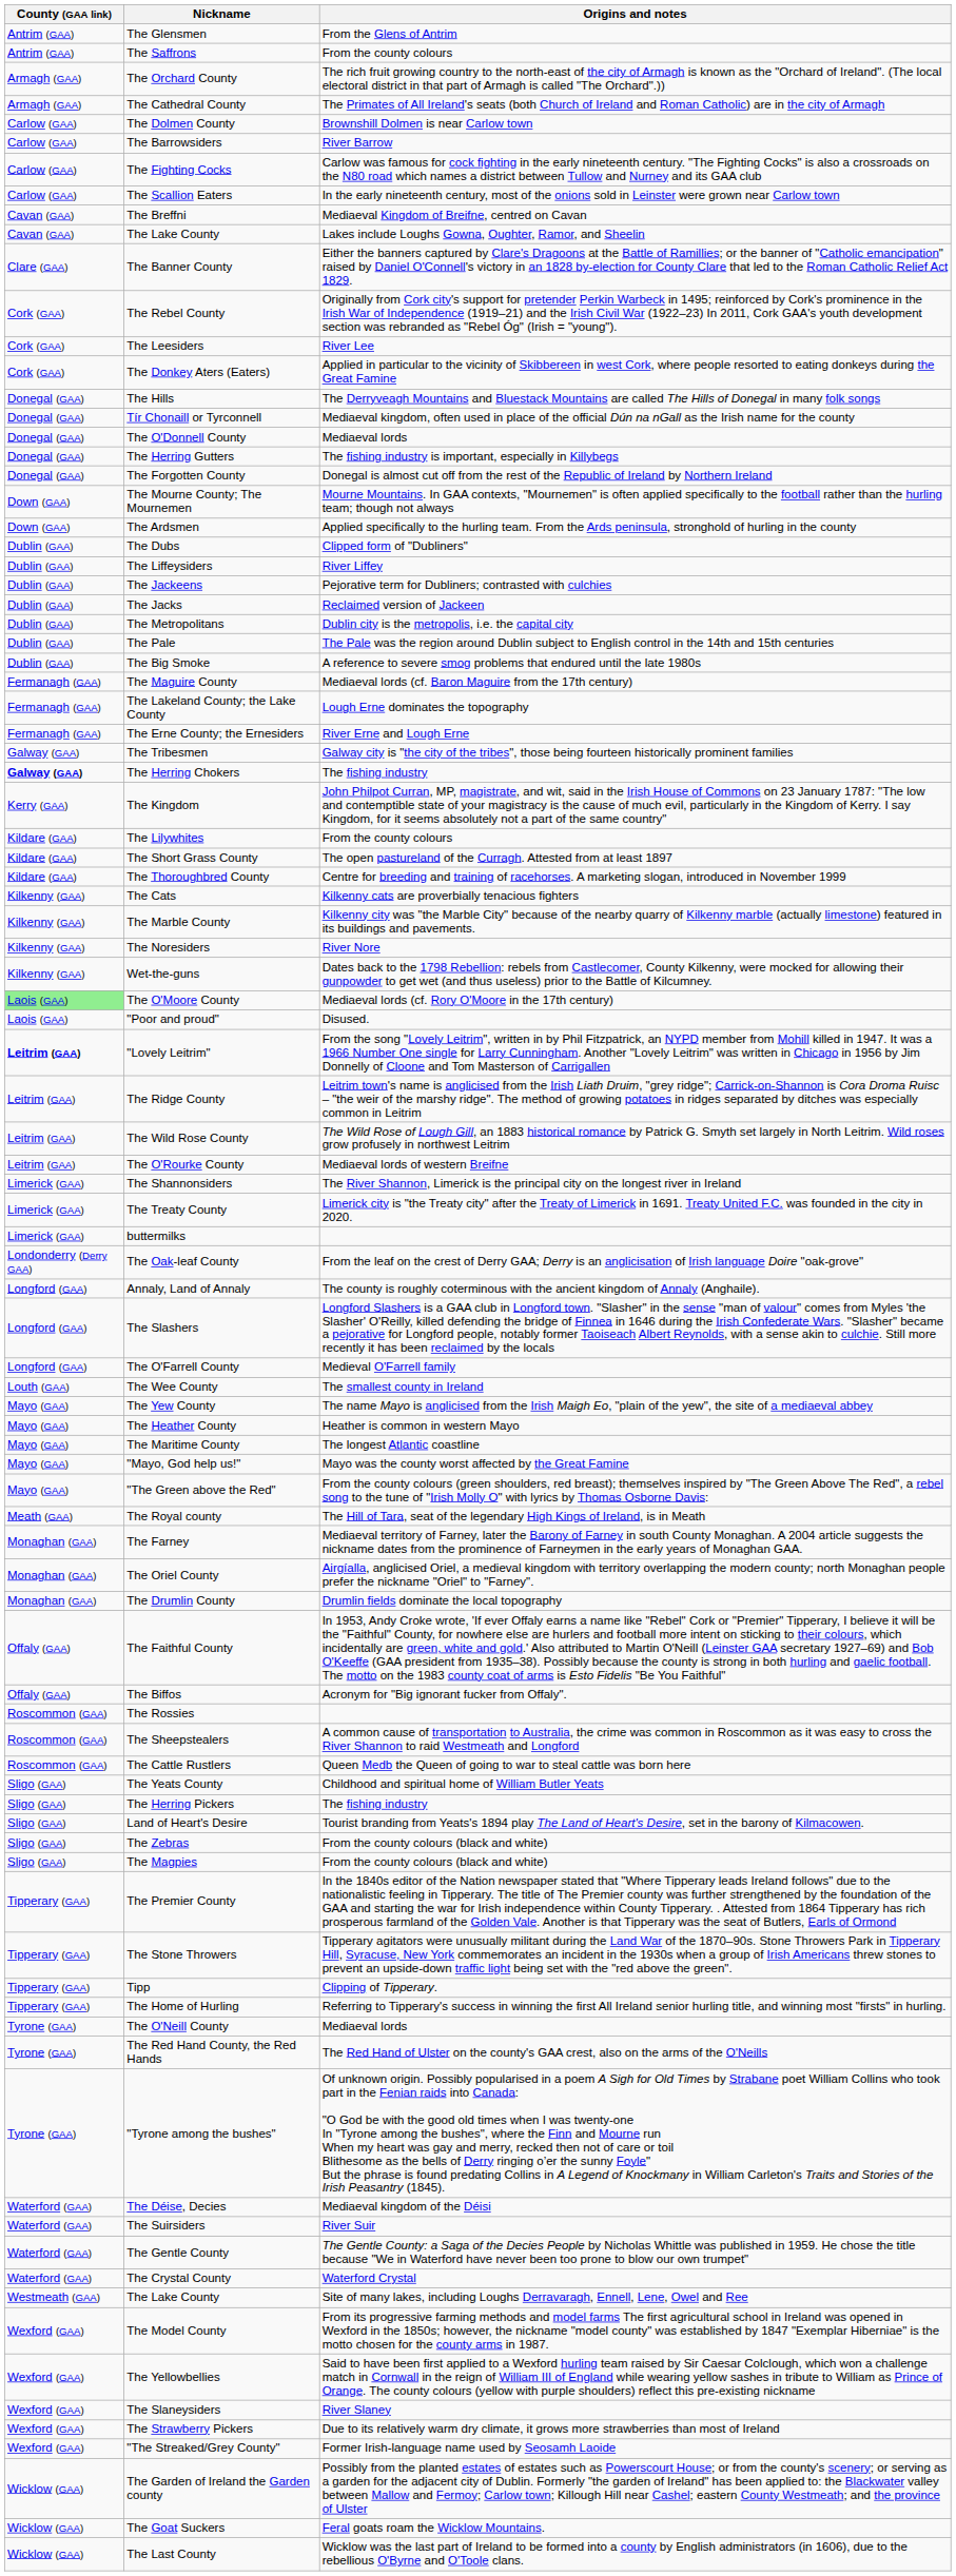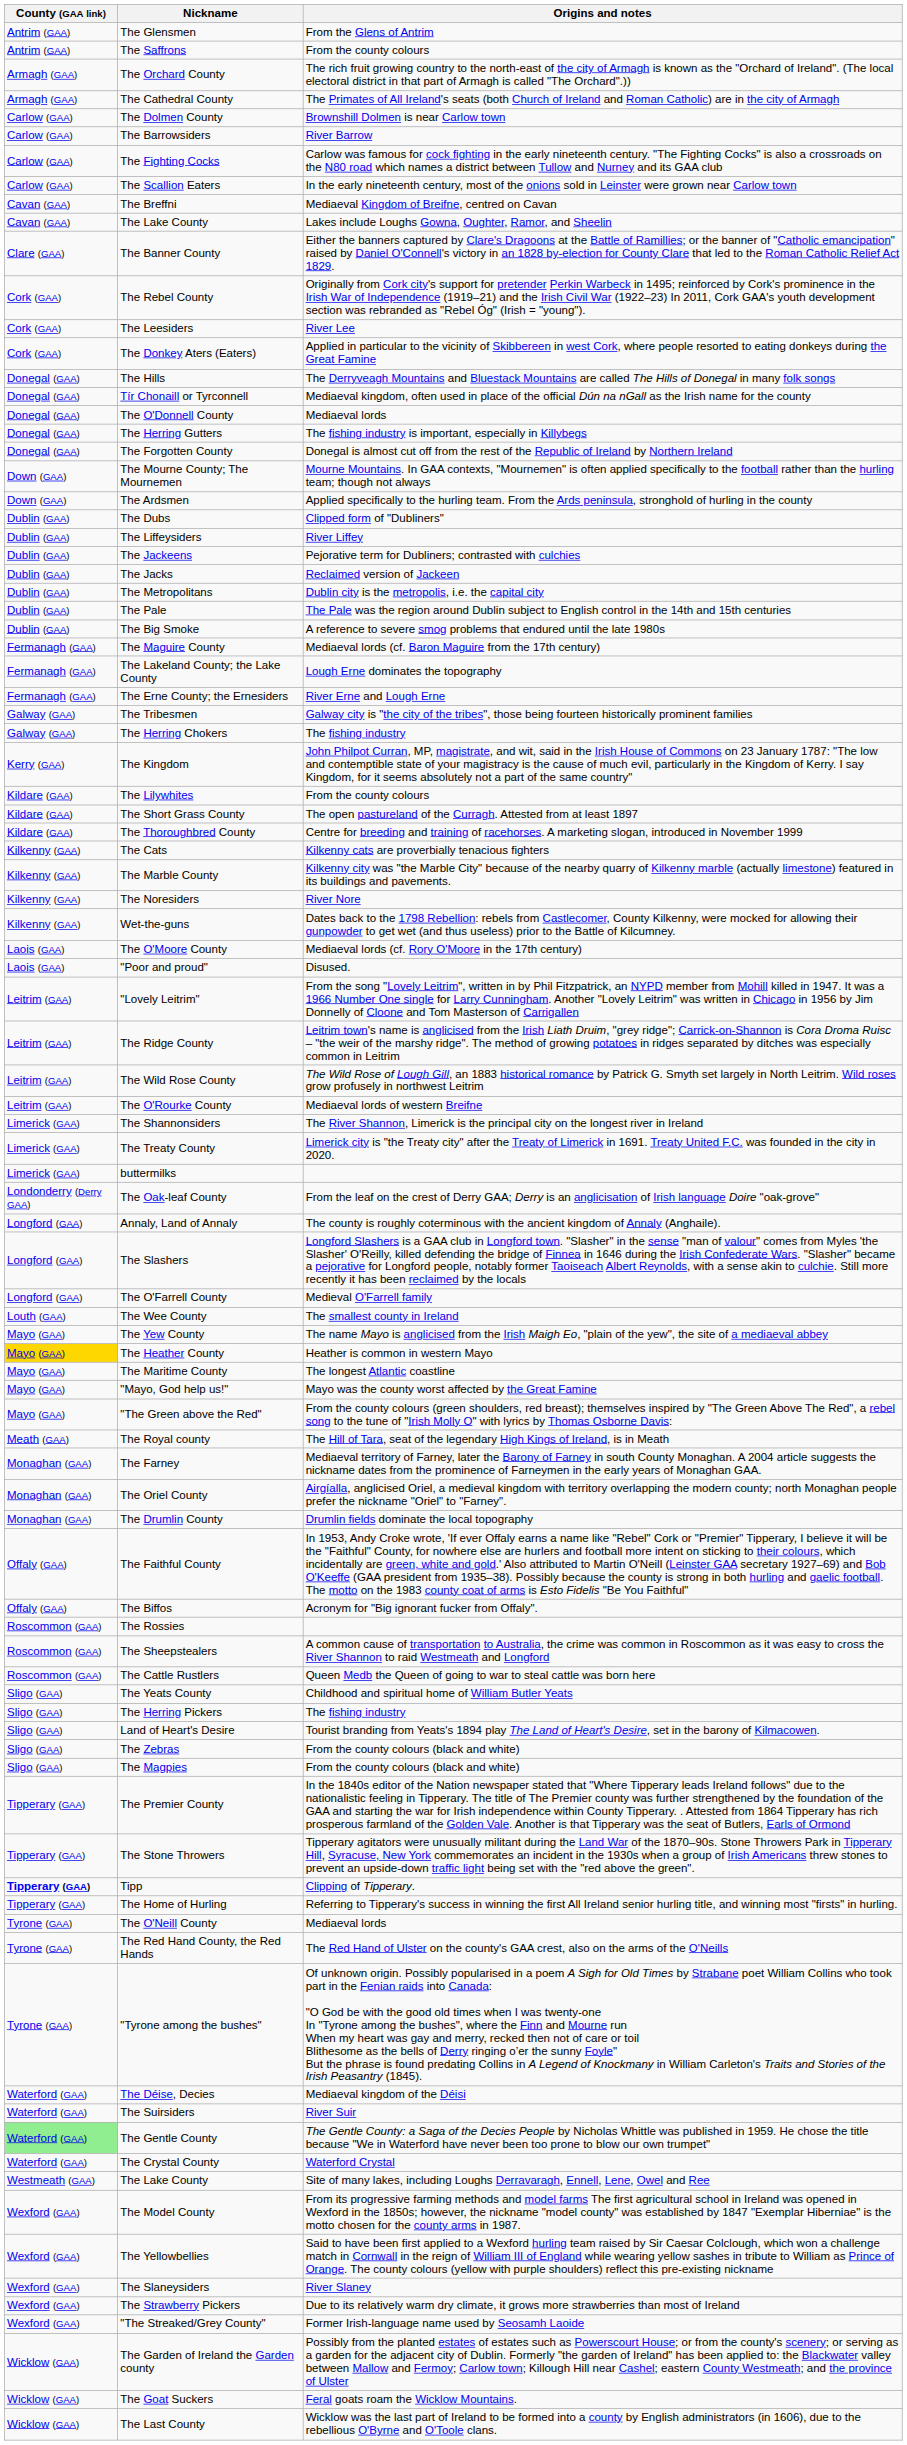The Herring Chokers | County (GAA link): bold -> normal
The O'Moore County | County (GAA link): lightgreen background -> no background
"Lovely Leitrim" | County (GAA link): bold -> normal
The Heather County | County (GAA link): no background -> gold background
Tipp | County (GAA link): normal -> bold
The Gentle County | County (GAA link): no background -> lightgreen background
